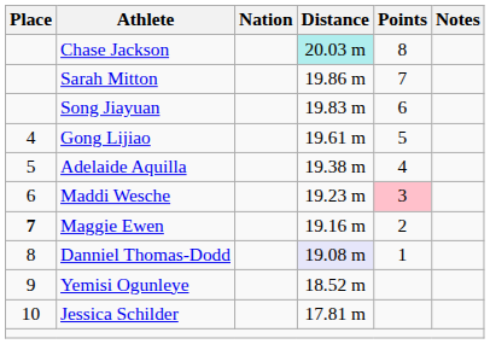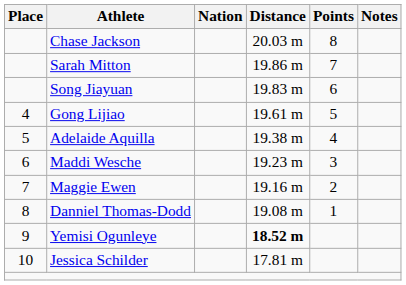Chase Jackson | Distance: paleturquoise background -> no background
Maddi Wesche | Points: pink background -> no background
Maggie Ewen | Place: bold -> normal
Danniel Thomas-Dodd | Distance: lavender background -> no background
Yemisi Ogunleye | Distance: normal -> bold
